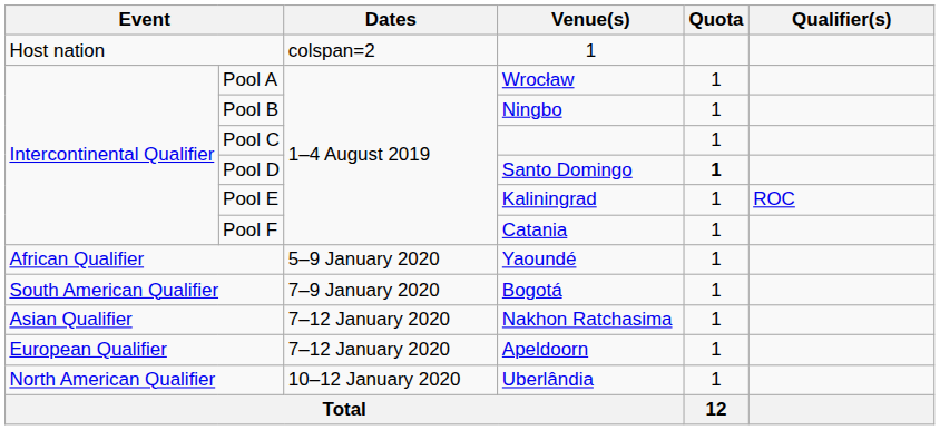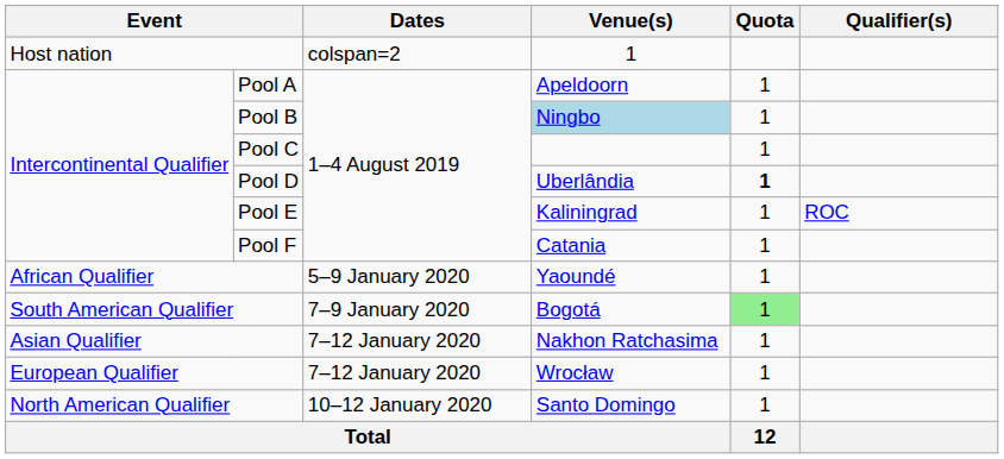Pool A | Venue(s): Wrocław -> Apeldoorn
Pool B | Venue(s): no background -> lightblue background
Pool D | Venue(s): Santo Domingo -> Uberlândia
South American Qualifier | Quota: no background -> lightgreen background
European Qualifier | Venue(s): Apeldoorn -> Wrocław
North American Qualifier | Venue(s): Uberlândia -> Santo Domingo
